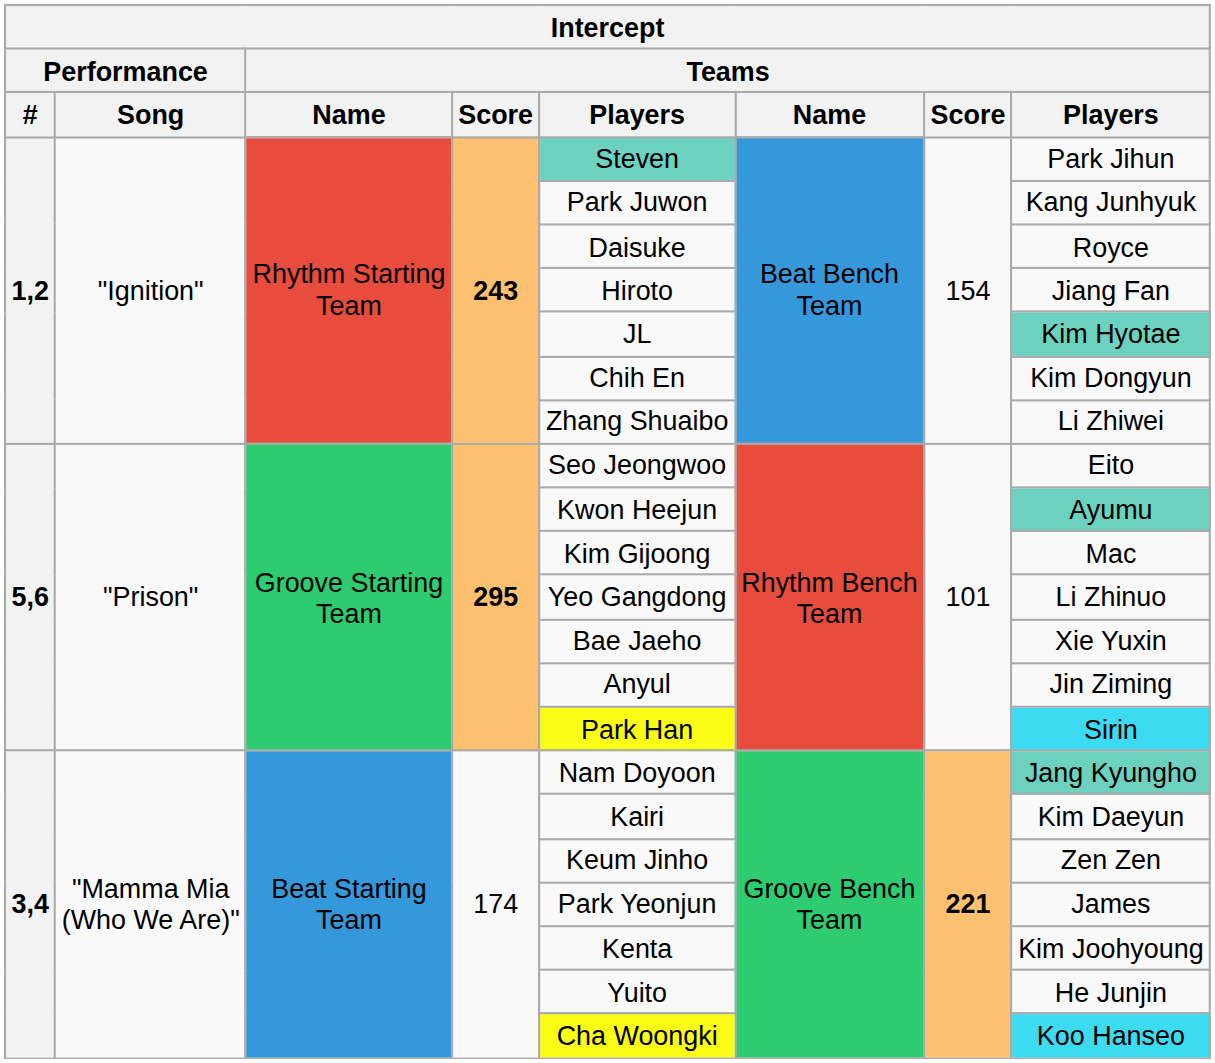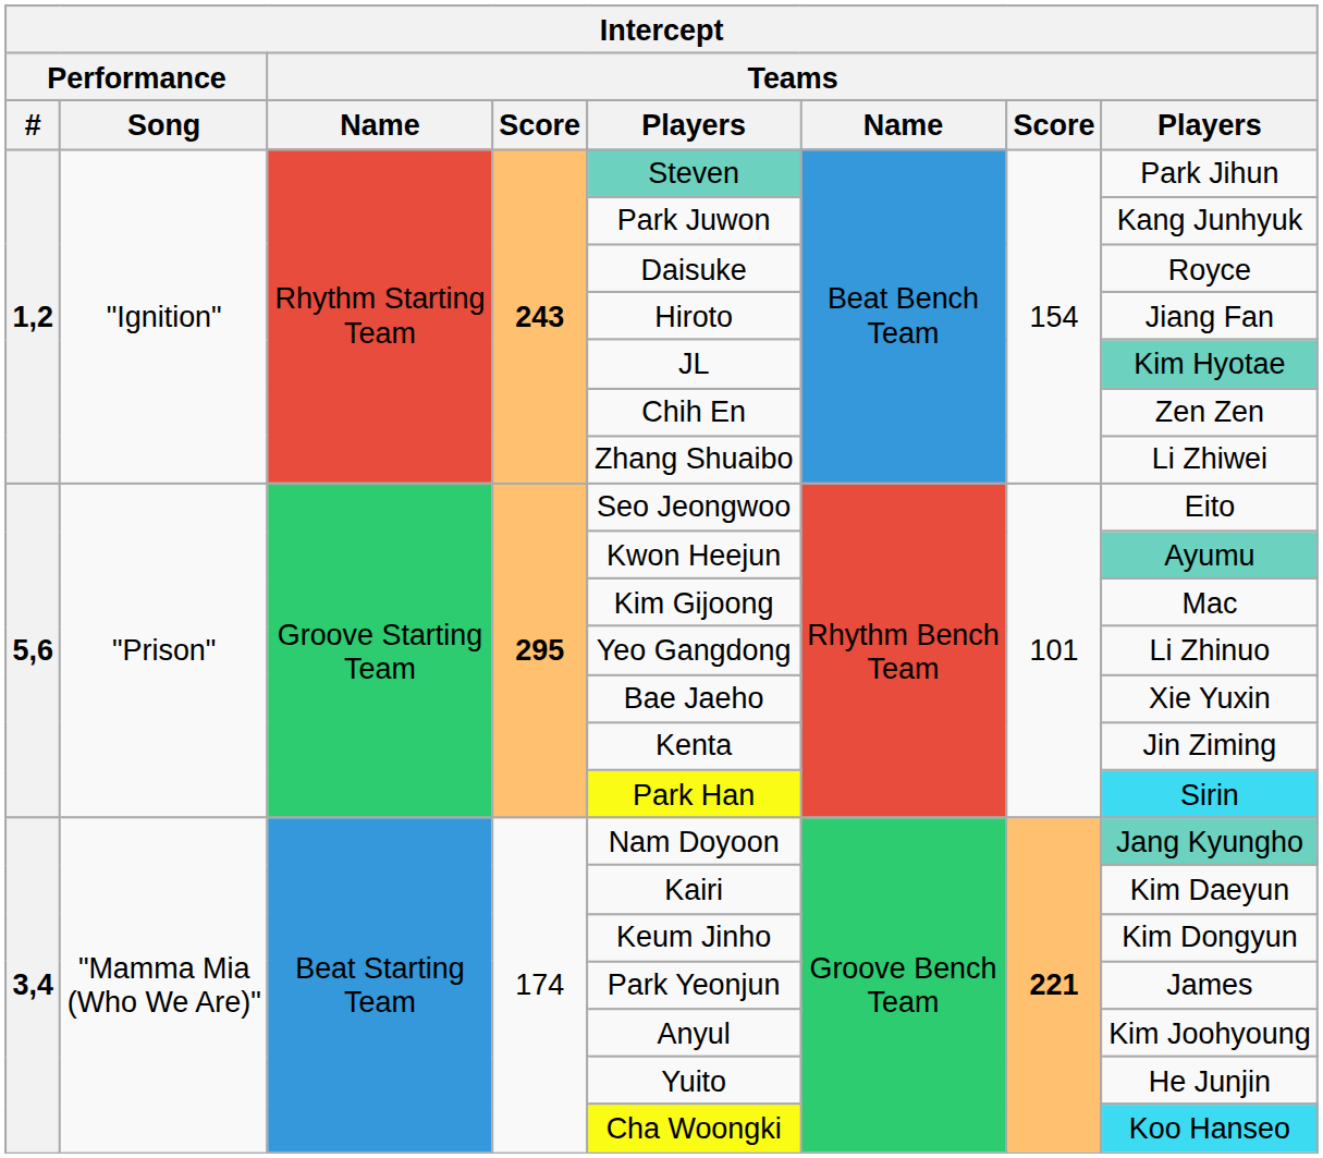row 9 | column 8: Kim Dongyun -> Zen Zen
row 16 | column 5: Anyul -> Kenta
row 20 | column 8: Zen Zen -> Kim Dongyun
row 22 | column 5: Kenta -> Anyul
